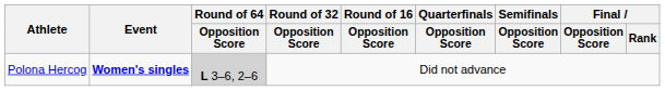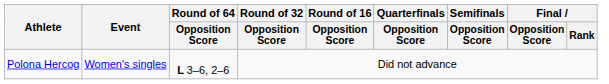Polona Hercog | Event: bold -> normal
Polona Hercog | Round of 64 / Opposition Score: lightgrey background -> no background
